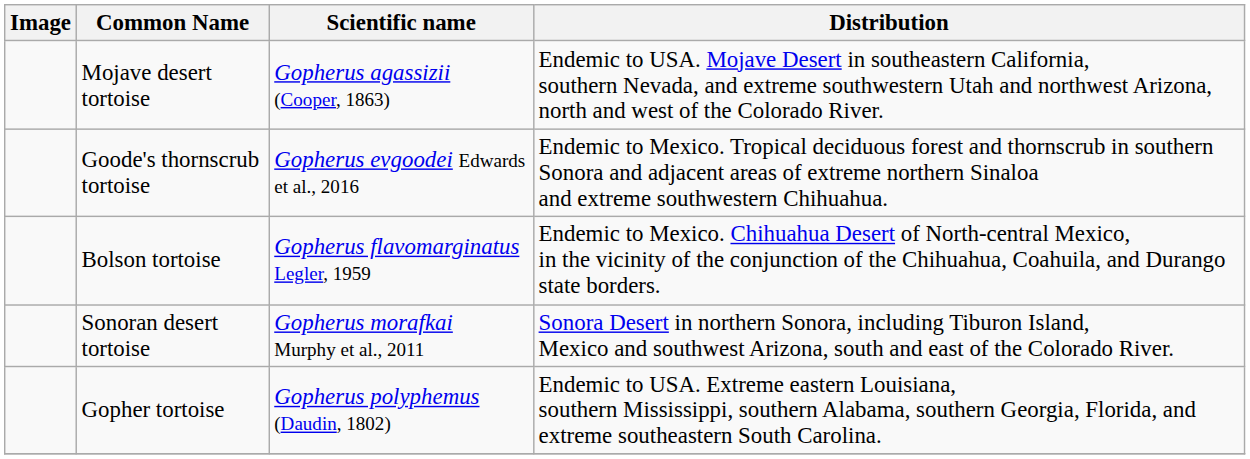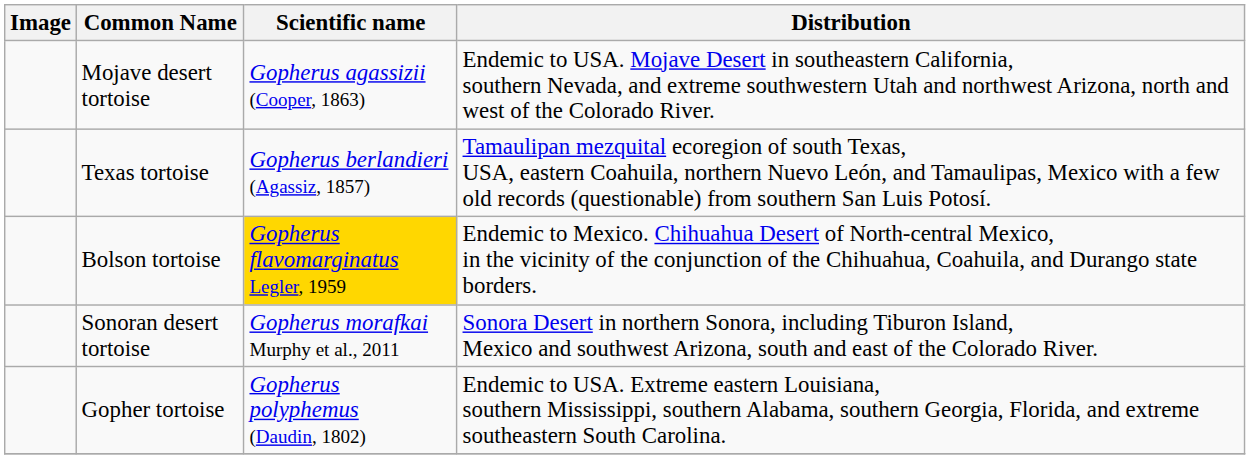+ row: Texas tortoise | Gopherus berlandieri (Agassiz, 1857) | Tamaulipan mezquital ecoregion of south Texas, USA, eastern Coahuila, northern Nuevo León, and Tamaulipas, Mexico with a few old records (questionable) from southern San Luis Potosí.
- row: Goode's thornscrub tortoise | Gopherus evgoodei Edwards et al., 2016 | Endemic to Mexico. Tropical deciduous forest and thornscrub in southern Sonora and adjacent areas of extreme northern Sinaloa and extreme southwestern Chihuahua.
Bolson tortoise | Scientific name: no background -> gold background
